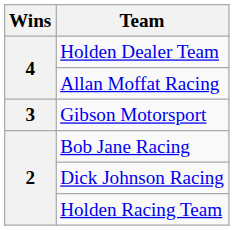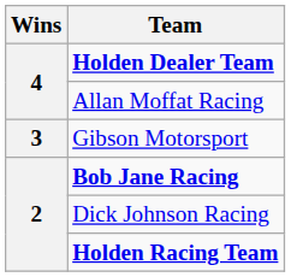Holden Dealer Team | Team: normal -> bold
Bob Jane Racing | Team: normal -> bold
Holden Racing Team | Team: normal -> bold
